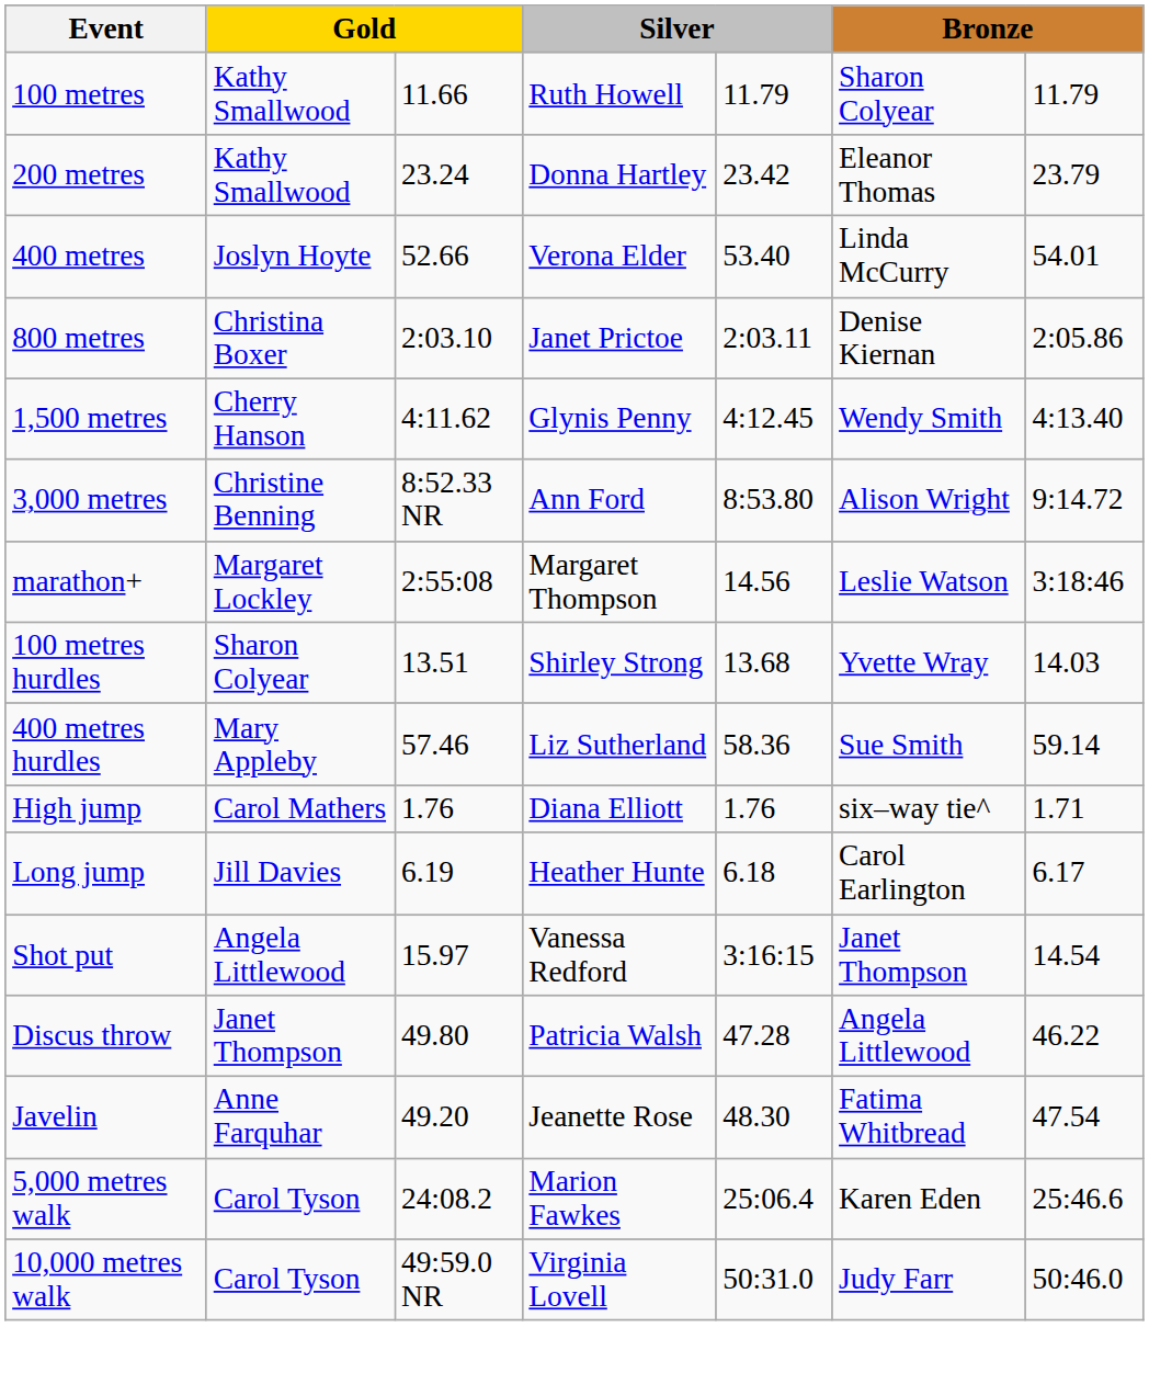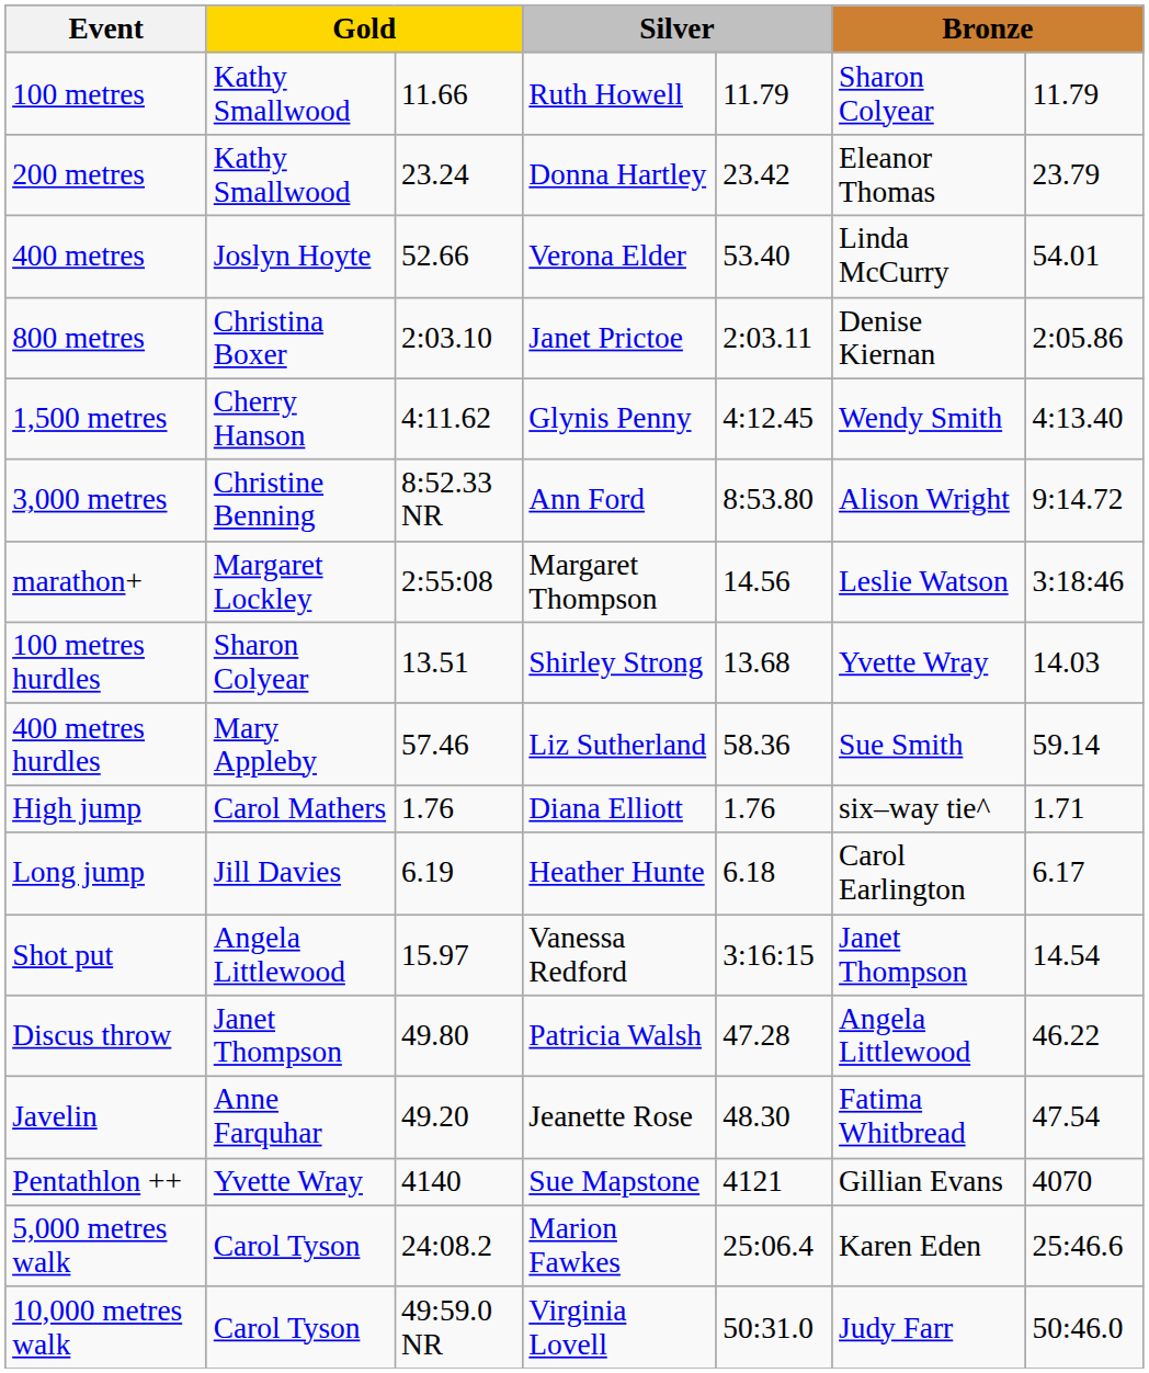+ row: Pentathlon ++ | Yvette Wray | 4140 | Sue Mapstone | 4121 | Gillian Evans | 4070
